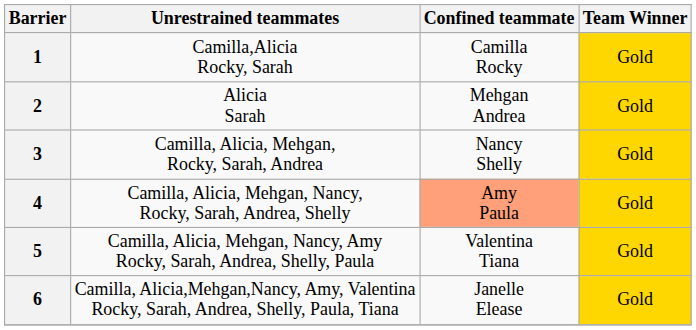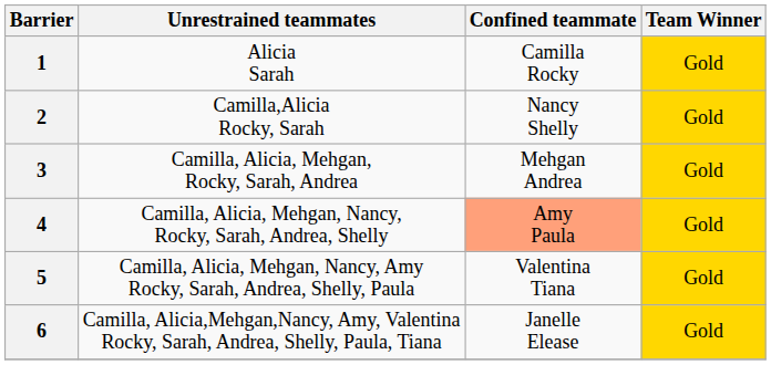1 | Unrestrained teammates: Camilla,Alicia Rocky, Sarah -> Alicia Sarah
2 | Unrestrained teammates: Alicia Sarah -> Camilla,Alicia Rocky, Sarah
2 | Confined teammate: Mehgan Andrea -> Nancy Shelly
3 | Confined teammate: Nancy Shelly -> Mehgan Andrea
